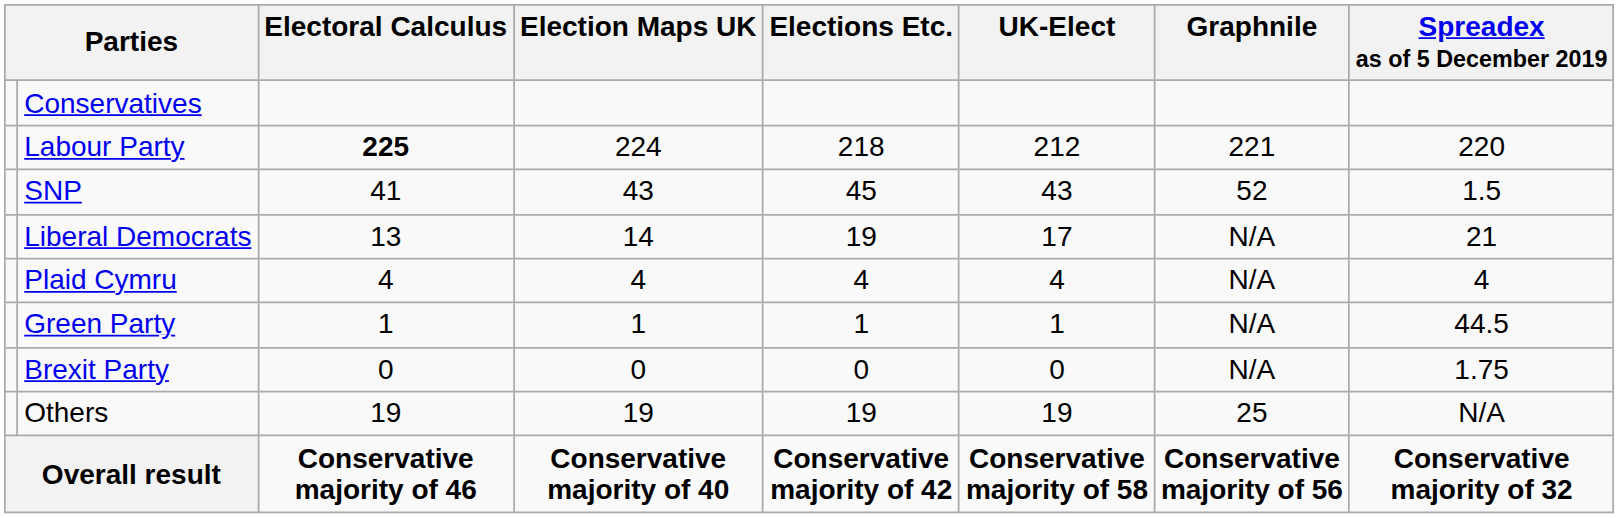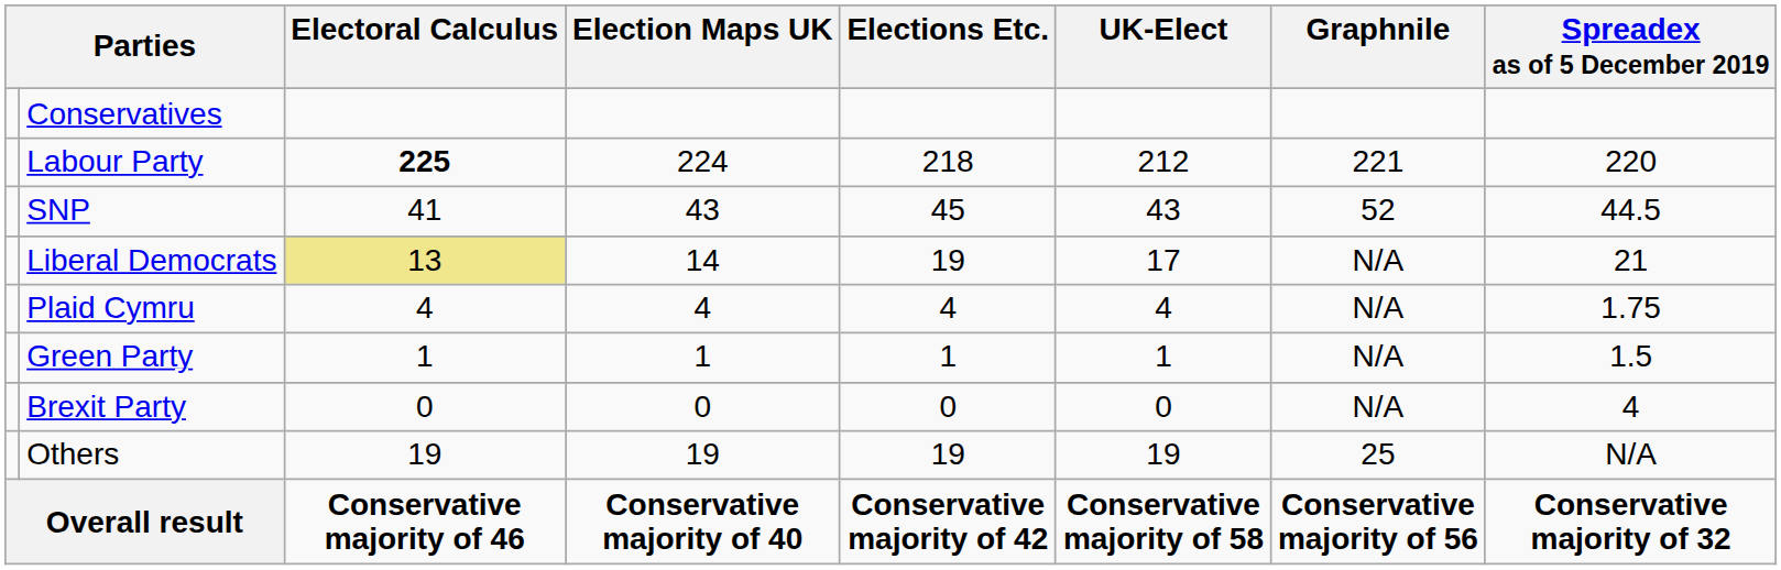SNP | Spreadex as of 5 December 2019: 1.5 -> 44.5
Liberal Democrats | Electoral Calculus: no background -> khaki background
Plaid Cymru | Spreadex as of 5 December 2019: 4 -> 1.75
Green Party | Spreadex as of 5 December 2019: 44.5 -> 1.5
Brexit Party | Spreadex as of 5 December 2019: 1.75 -> 4
